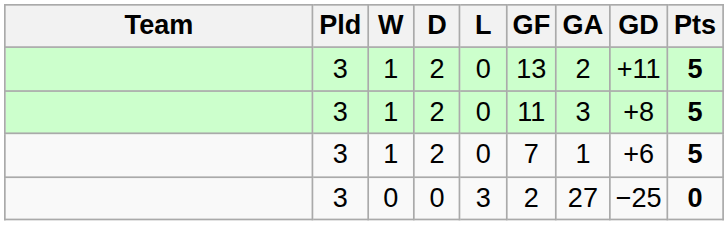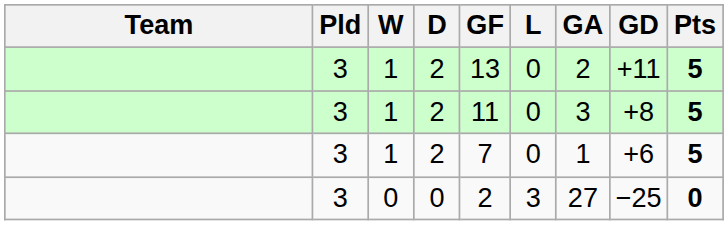columns swapped: L <-> GF
